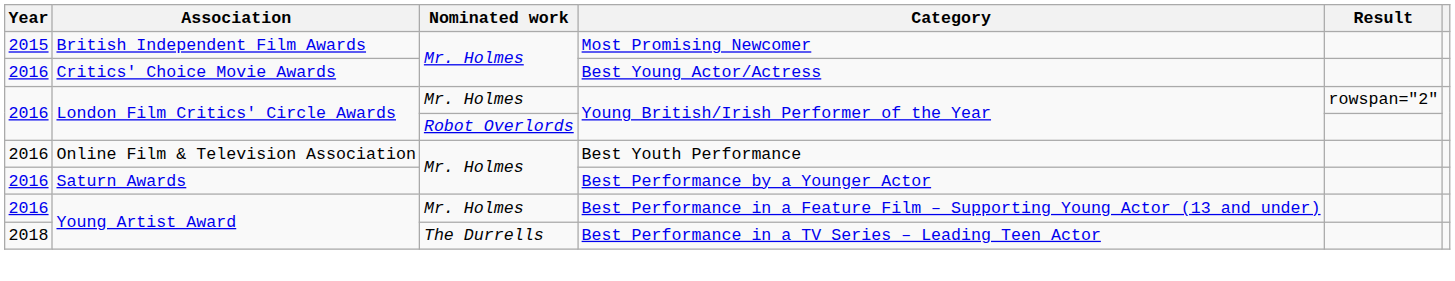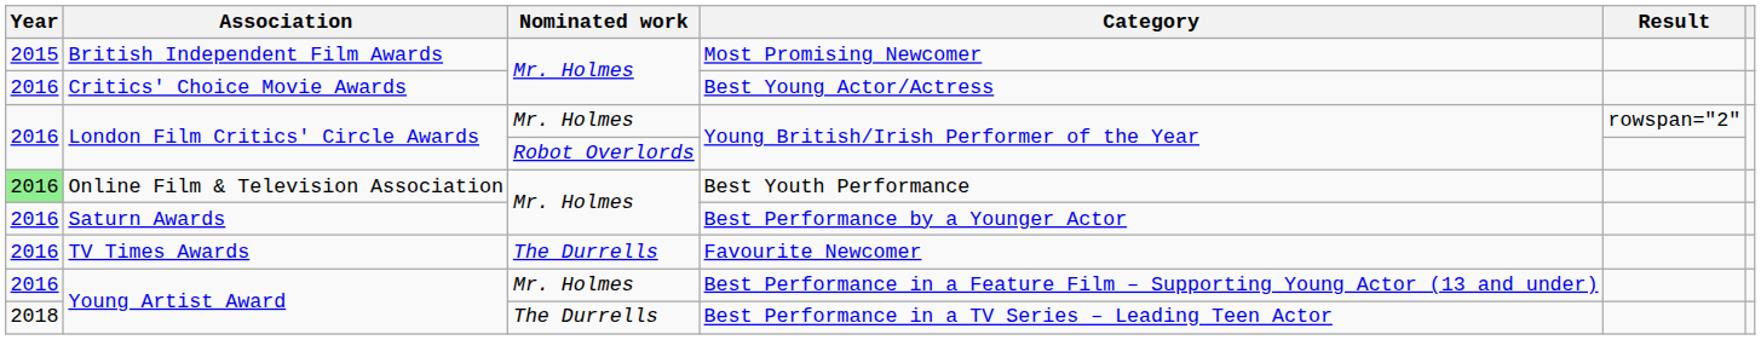Best Youth Performance | Year: no background -> lightgreen background
+ row: 2016 | TV Times Awards | The Durrells | Favourite Newcomer
